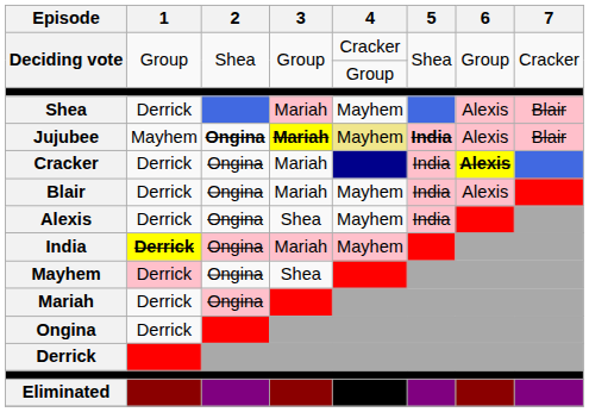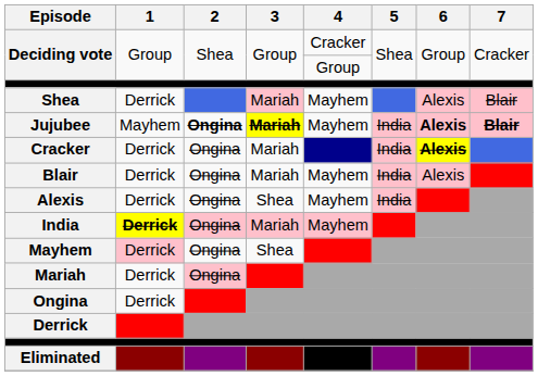Jujubee | 4: khaki background -> no background
Jujubee | 5: bold -> normal
Jujubee | 6: normal -> bold
Jujubee | 7: normal -> bold
